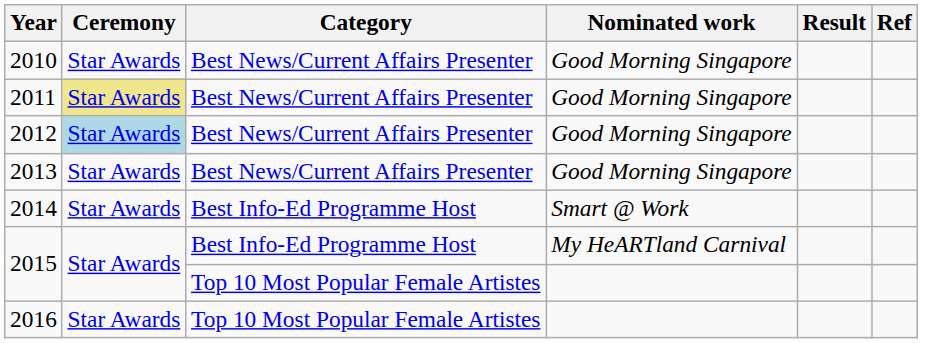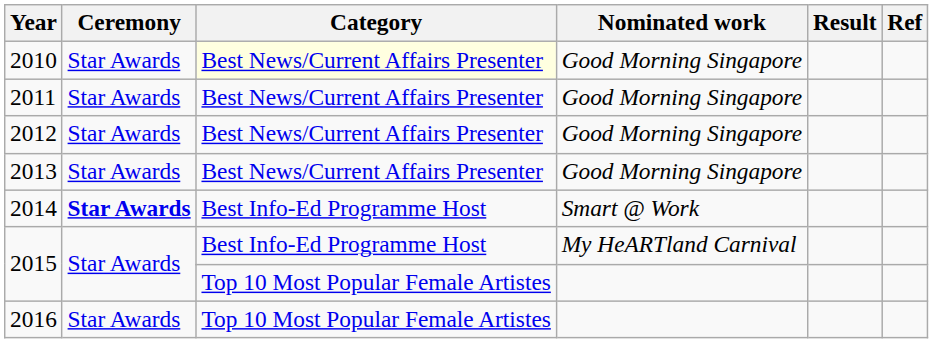2010 | Category: no background -> lightyellow background
2011 | Ceremony: khaki background -> no background
2012 | Ceremony: lightblue background -> no background
2014 | Ceremony: normal -> bold
